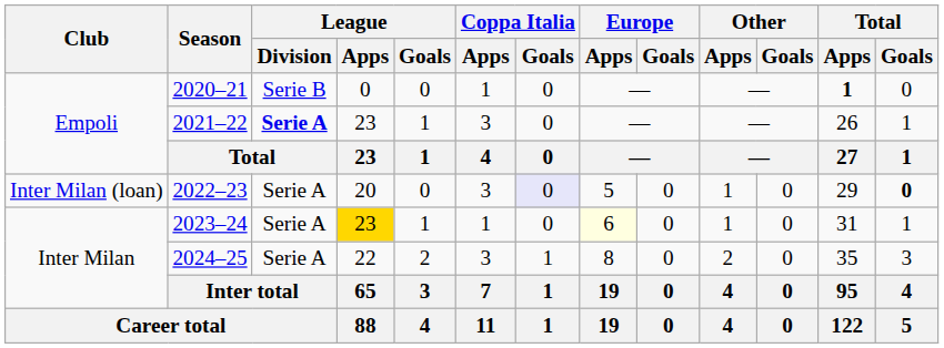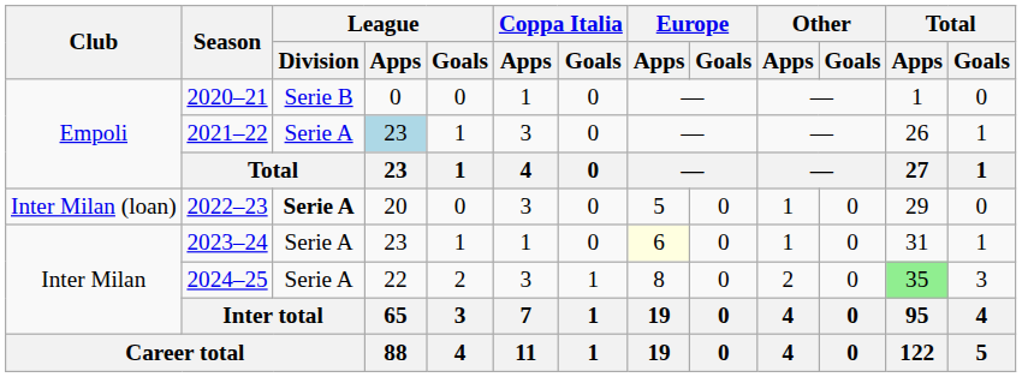2020–21 | Total / Apps: bold -> normal
2021–22 | League / Division: bold -> normal
2021–22 | League / Apps: no background -> lightblue background
2022–23 | League / Division: normal -> bold
2022–23 | Coppa Italia / Goals: lavender background -> no background
2022–23 | Total / Goals: bold -> normal
2023–24 | League / Apps: gold background -> no background
2024–25 | Total / Apps: no background -> lightgreen background
